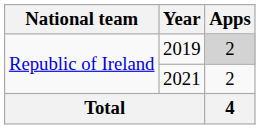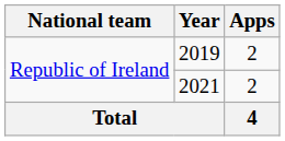2019 | Apps: lightgrey background -> no background
